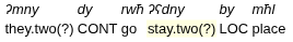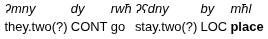they.two(?) | column 4: lightyellow background -> no background
they.two(?) | column 6: normal -> bold
